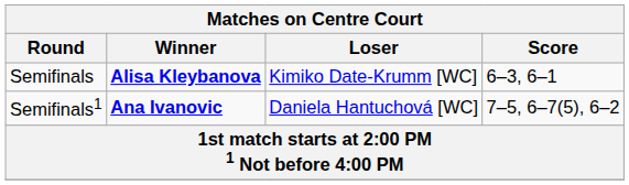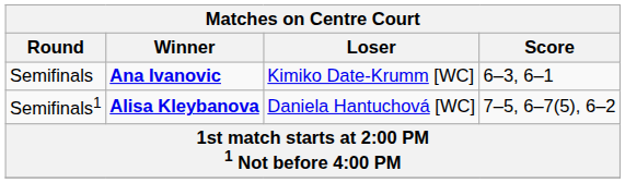Semifinals | Winner: Alisa Kleybanova -> Ana Ivanovic
Semifinals1 | Winner: Ana Ivanovic -> Alisa Kleybanova
